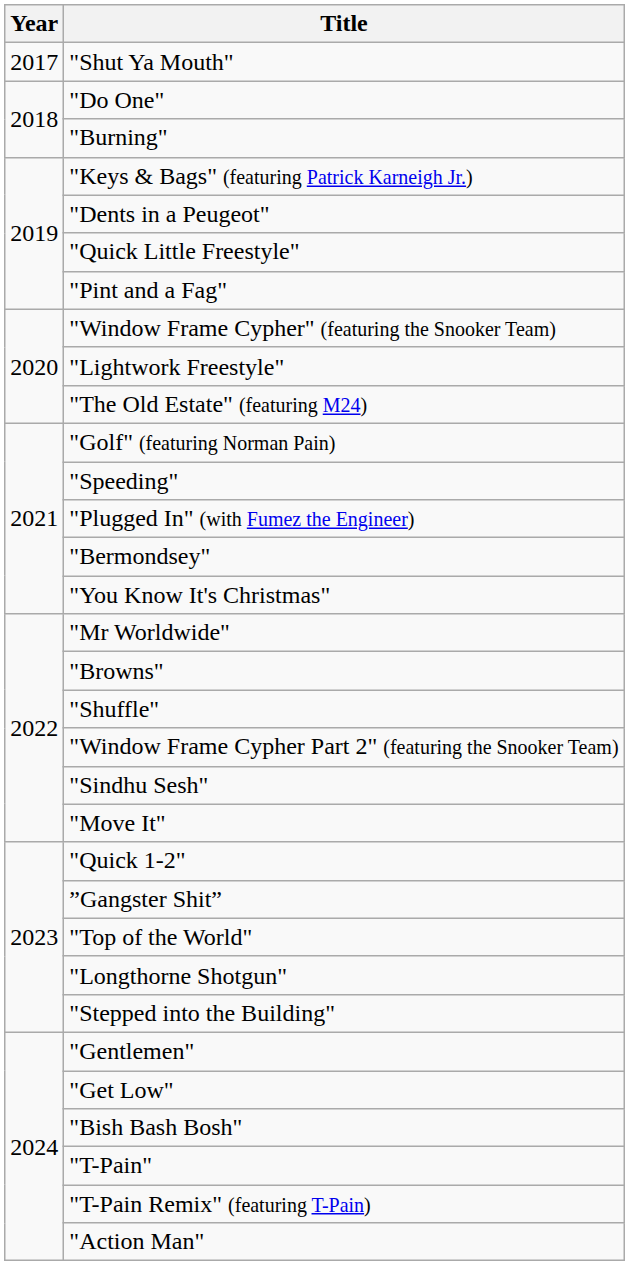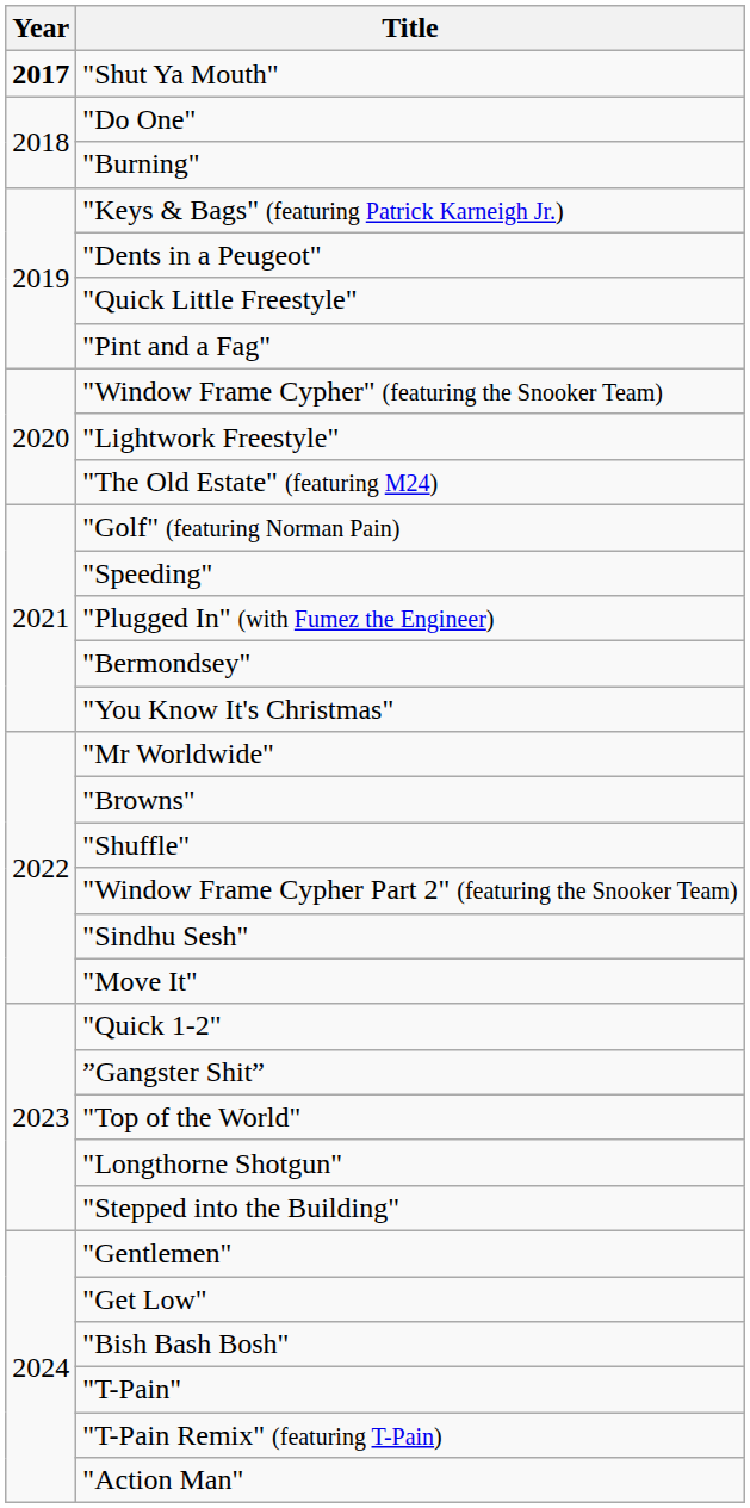"Shut Ya Mouth" | Year: normal -> bold
